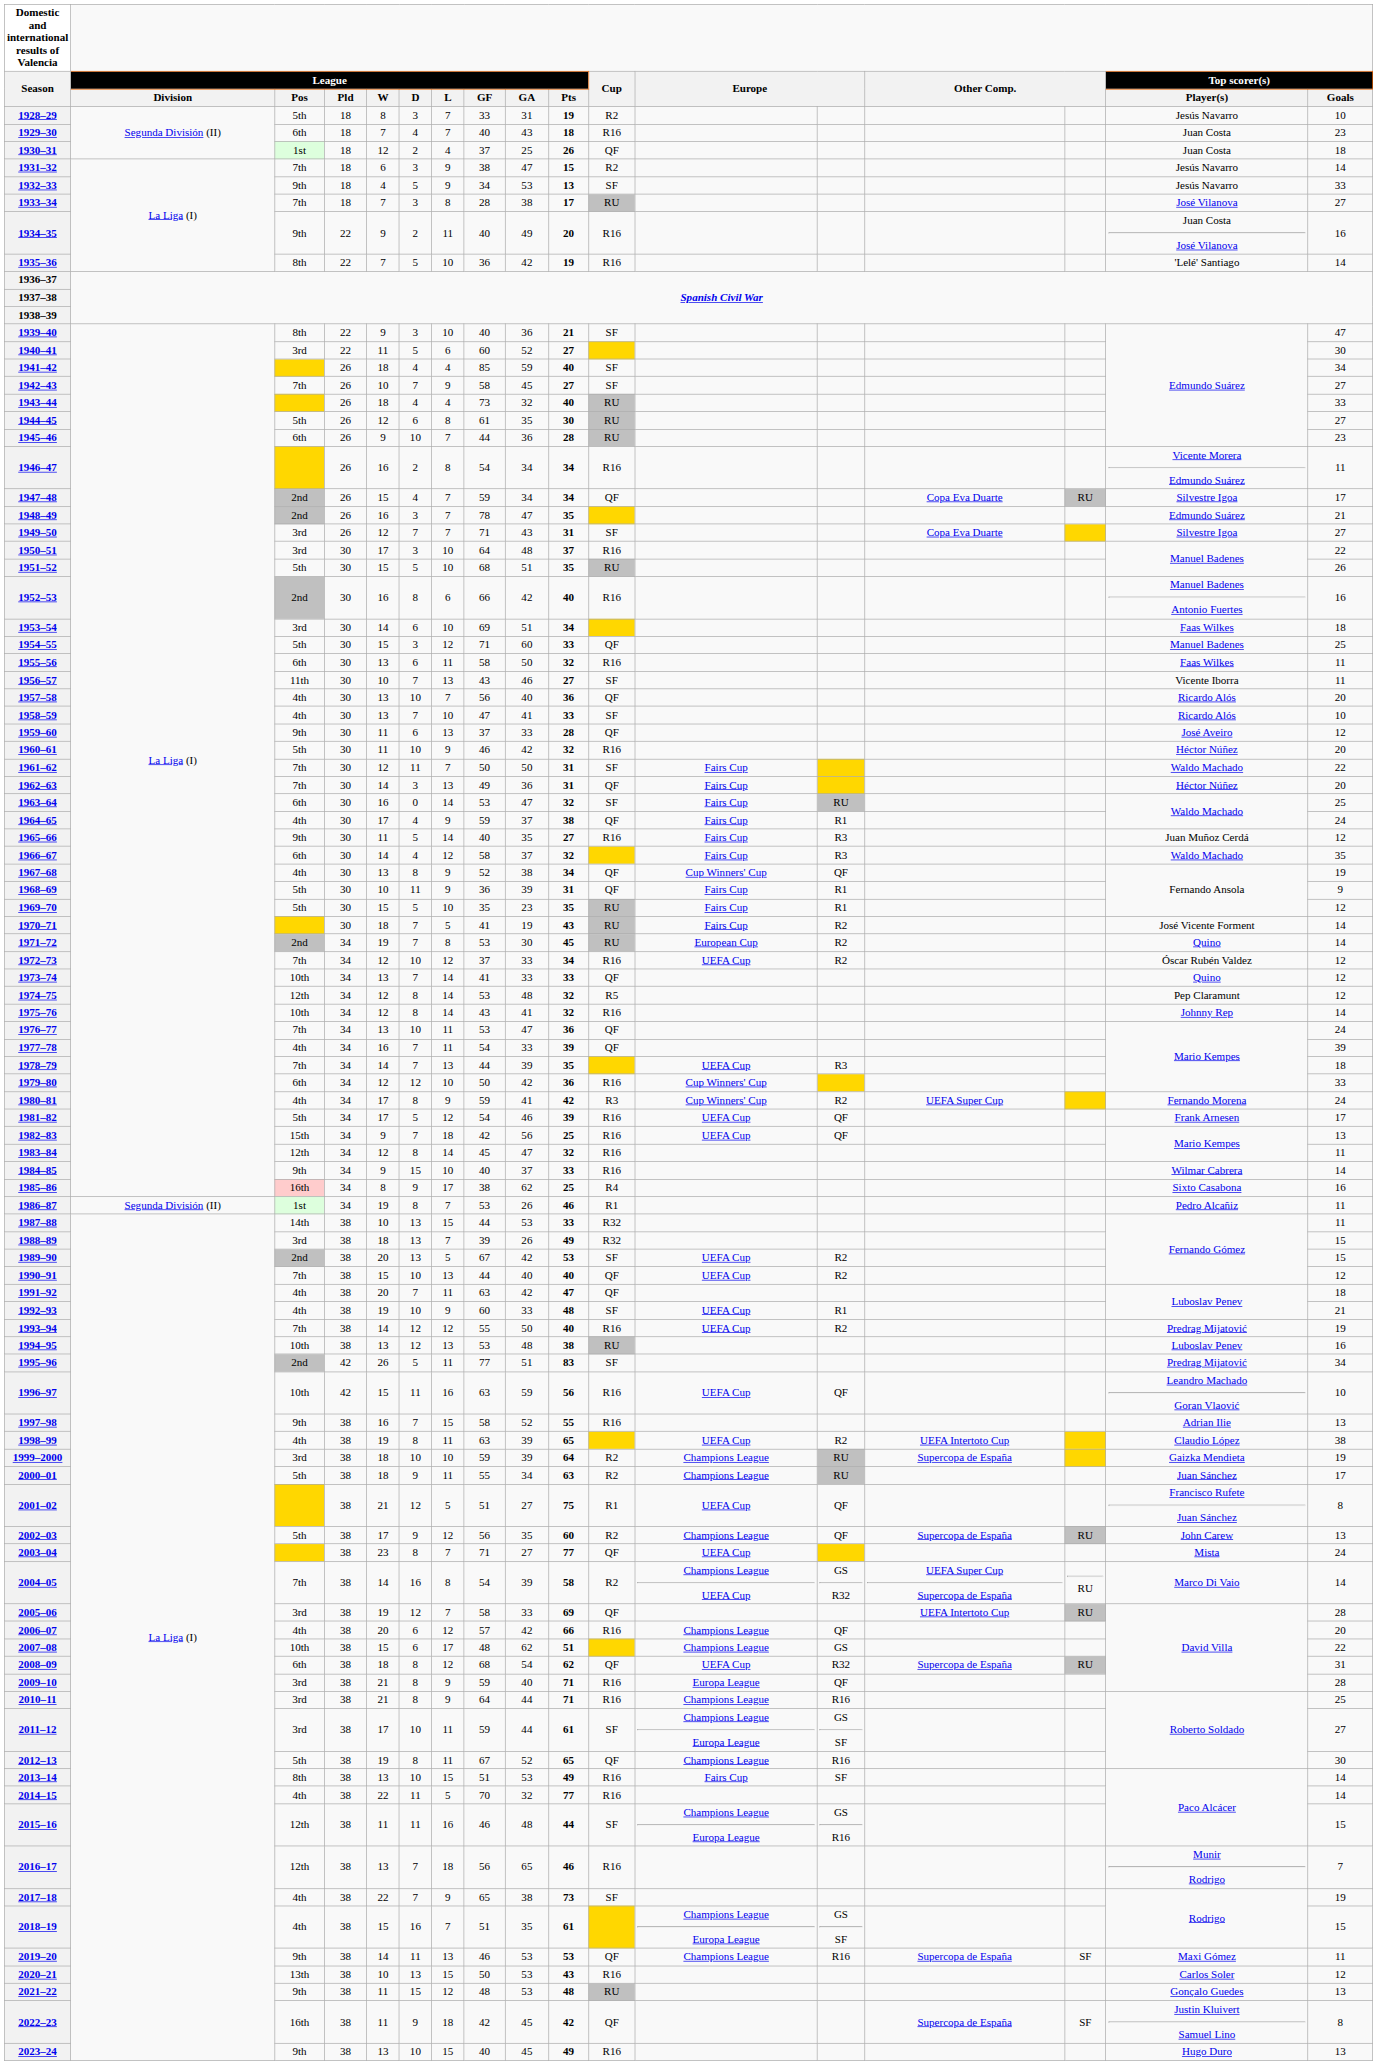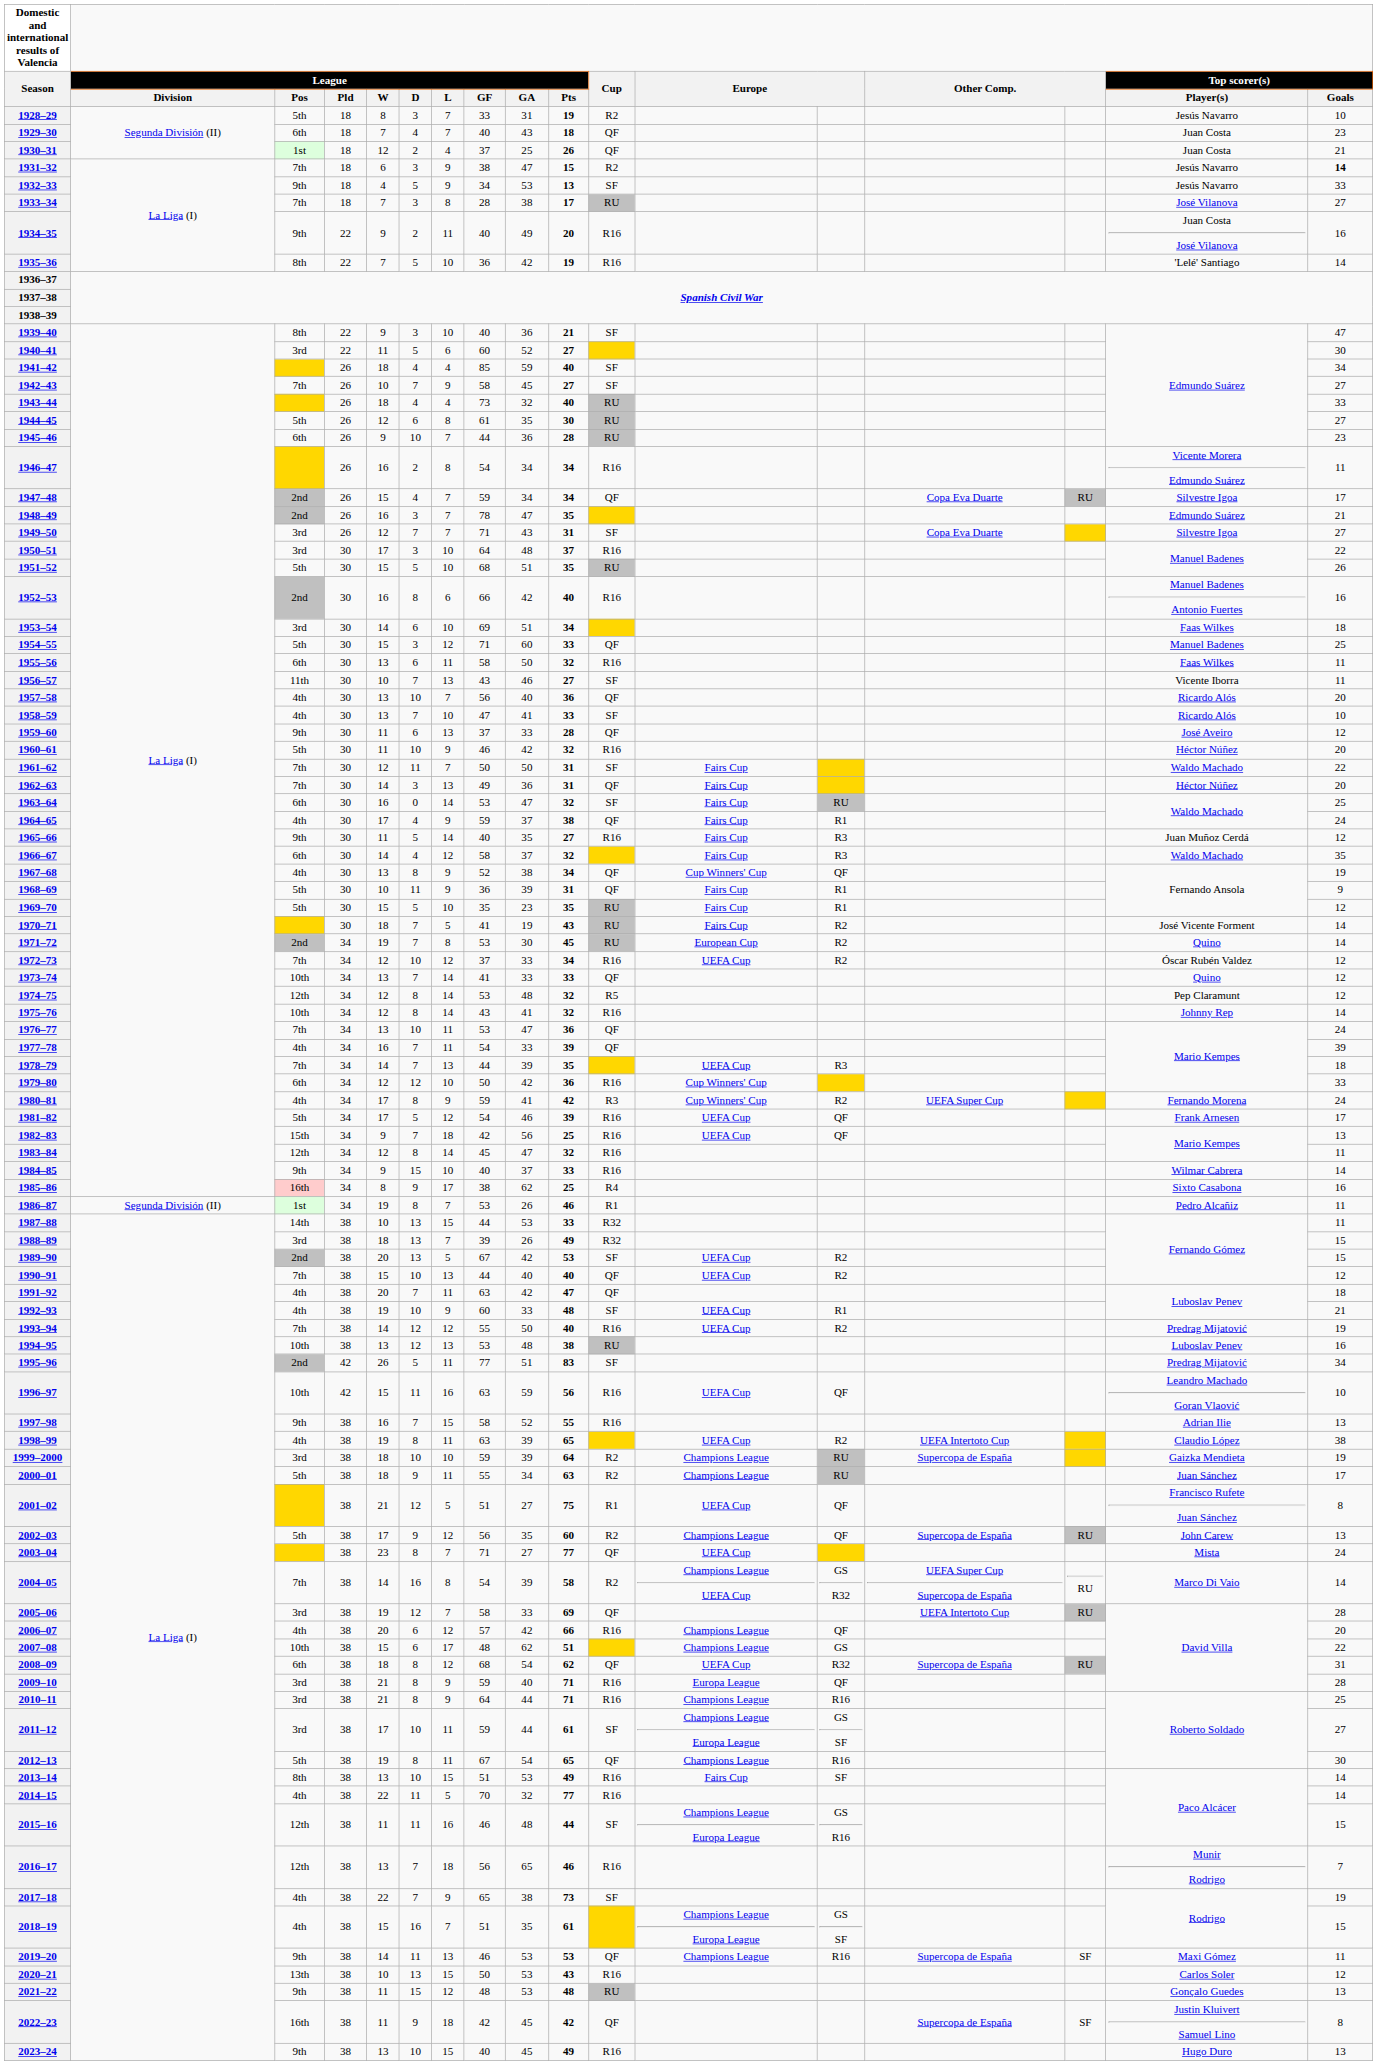1929–30 | Cup: R16 -> QF
1930–31 | Top scorer(s) / Goals: 18 -> 21
1931–32 | Top scorer(s) / Goals: normal -> bold
2012–13 | League / GA: 52 -> 54
